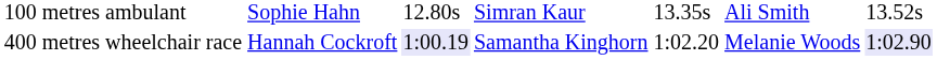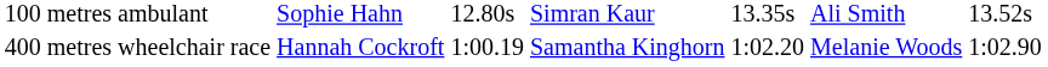400 metres wheelchair race | column 3: lavender background -> no background
400 metres wheelchair race | column 7: lavender background -> no background
